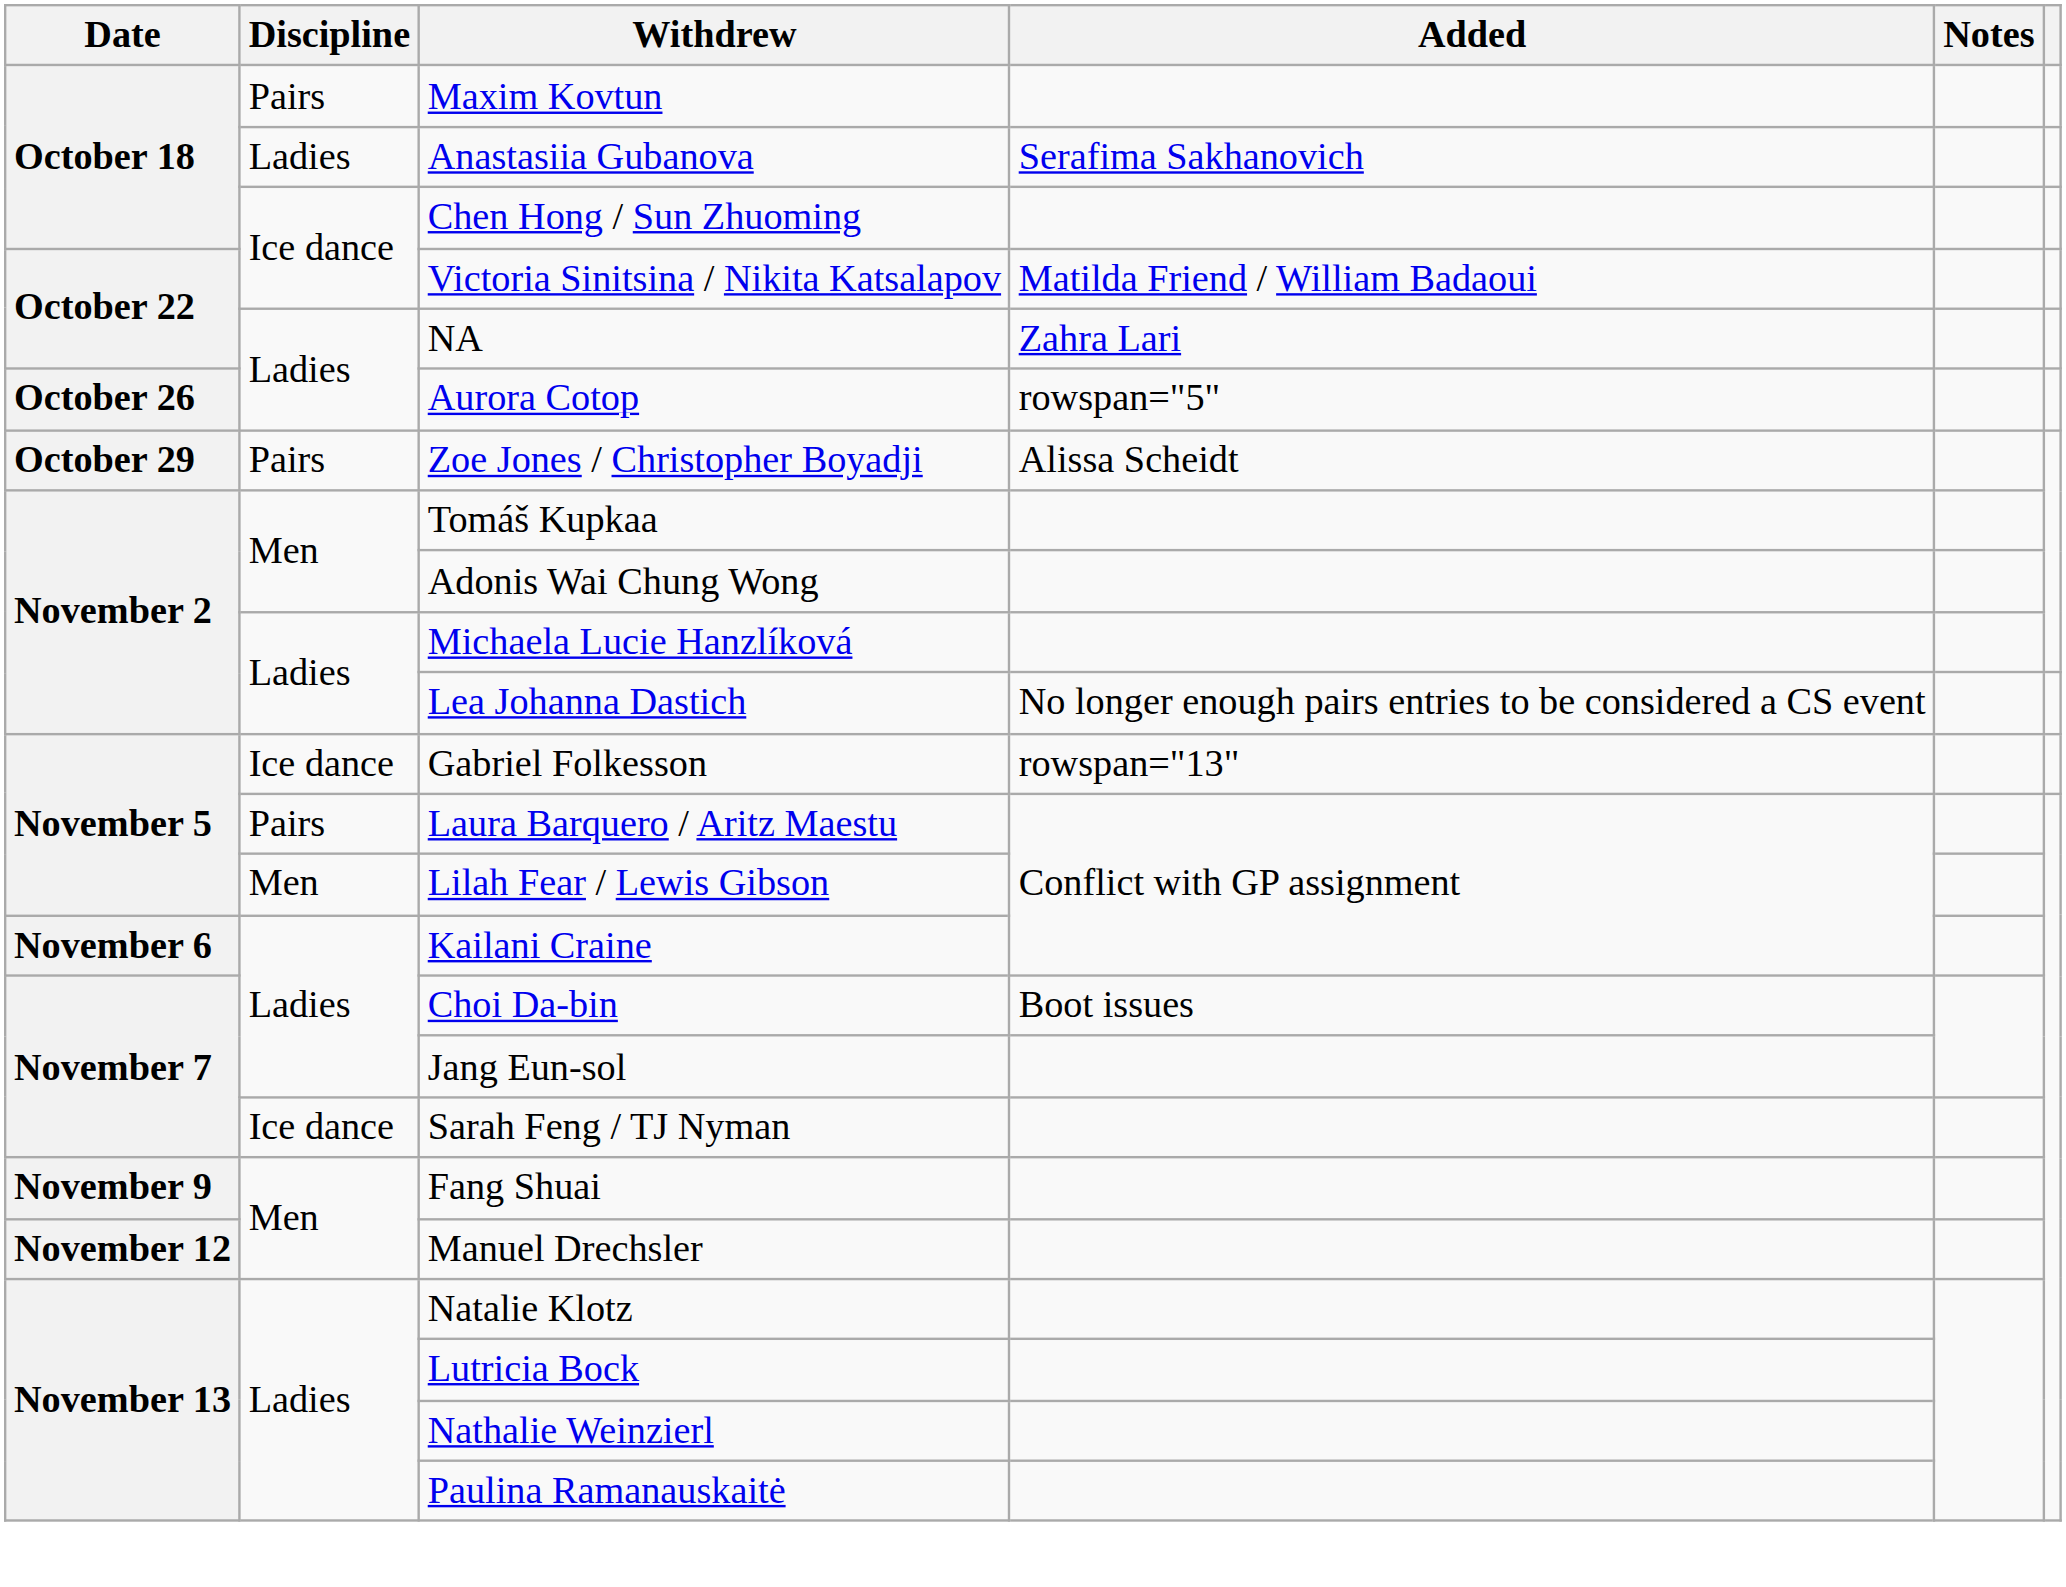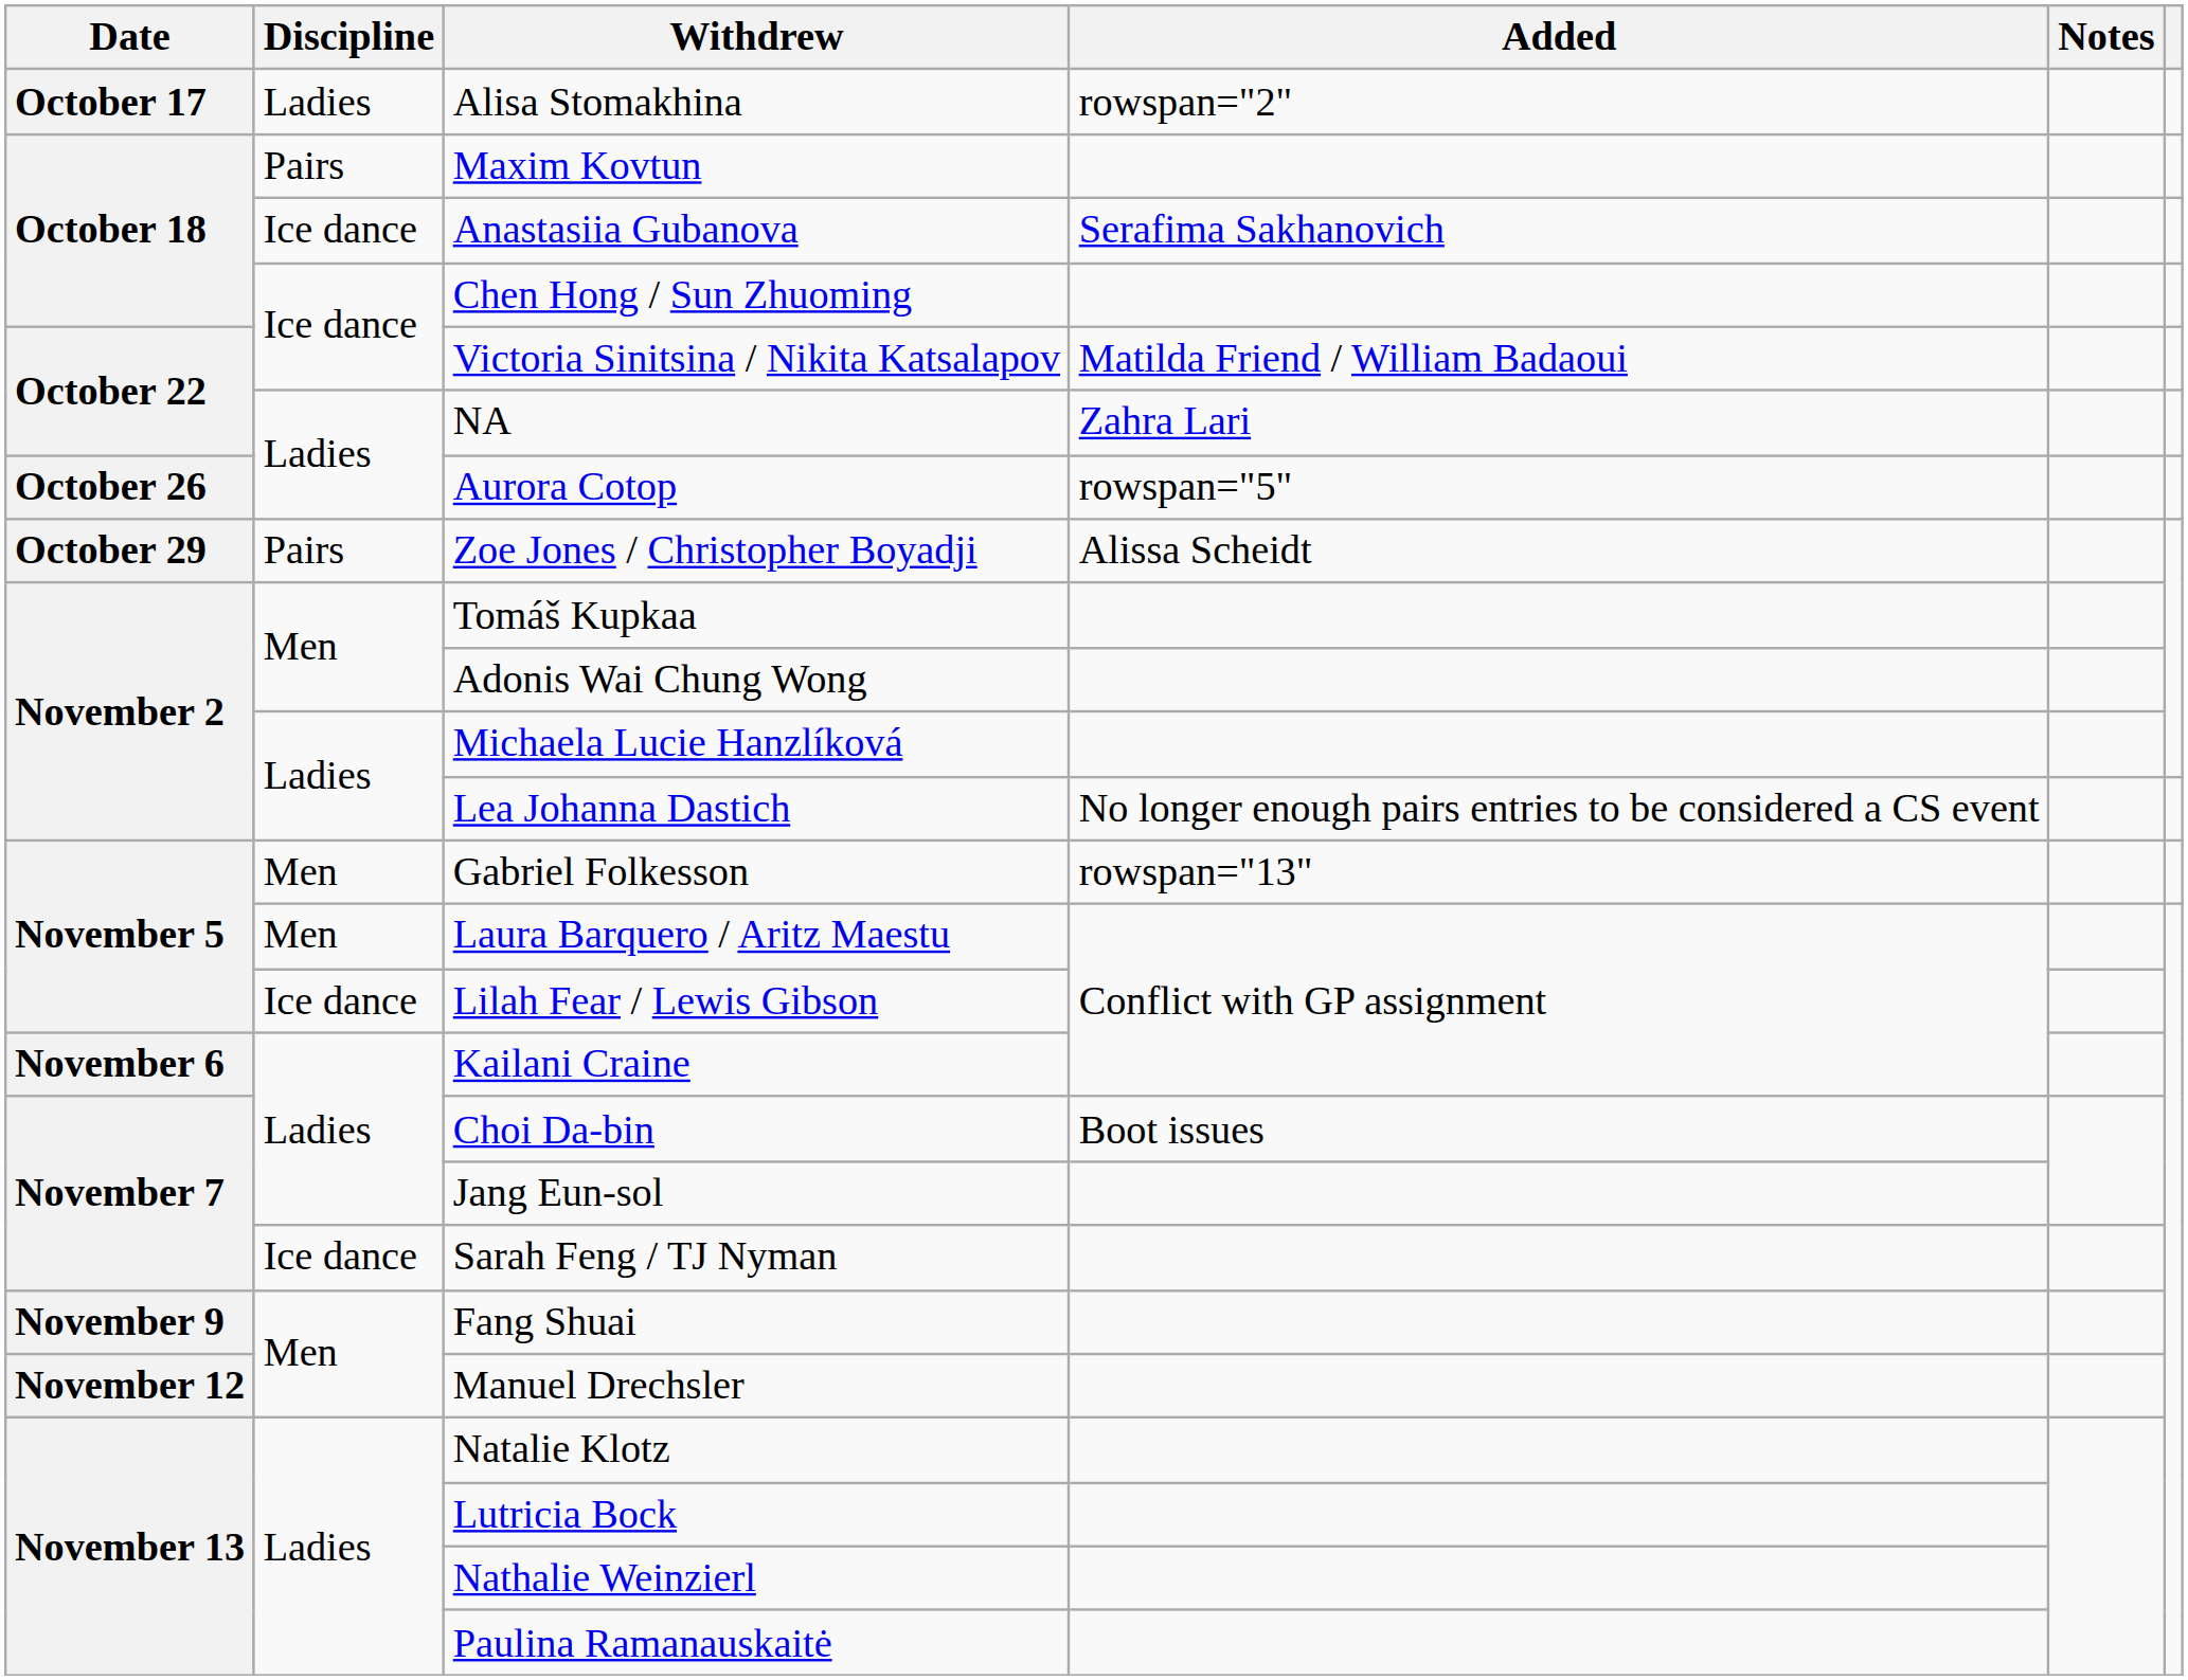+ row: October 17 | Ladies | Alisa Stomakhina | rowspan="2"
Anastasiia Gubanova | Discipline: Ladies -> Ice dance
Gabriel Folkesson | Discipline: Ice dance -> Men
Laura Barquero / Aritz Maestu | Discipline: Pairs -> Men
Lilah Fear / Lewis Gibson | Discipline: Men -> Ice dance
